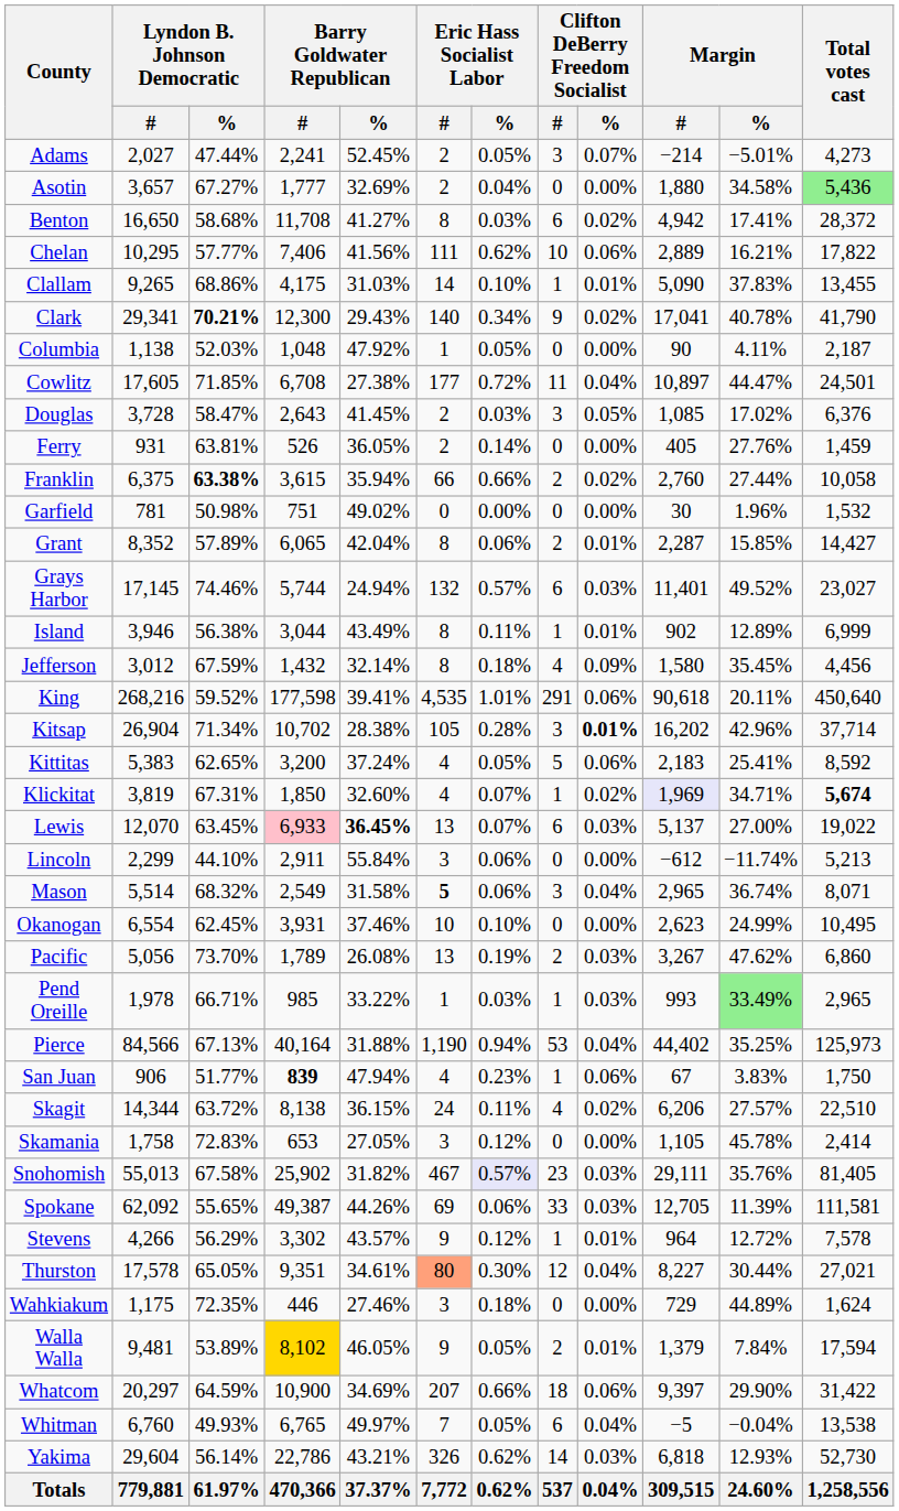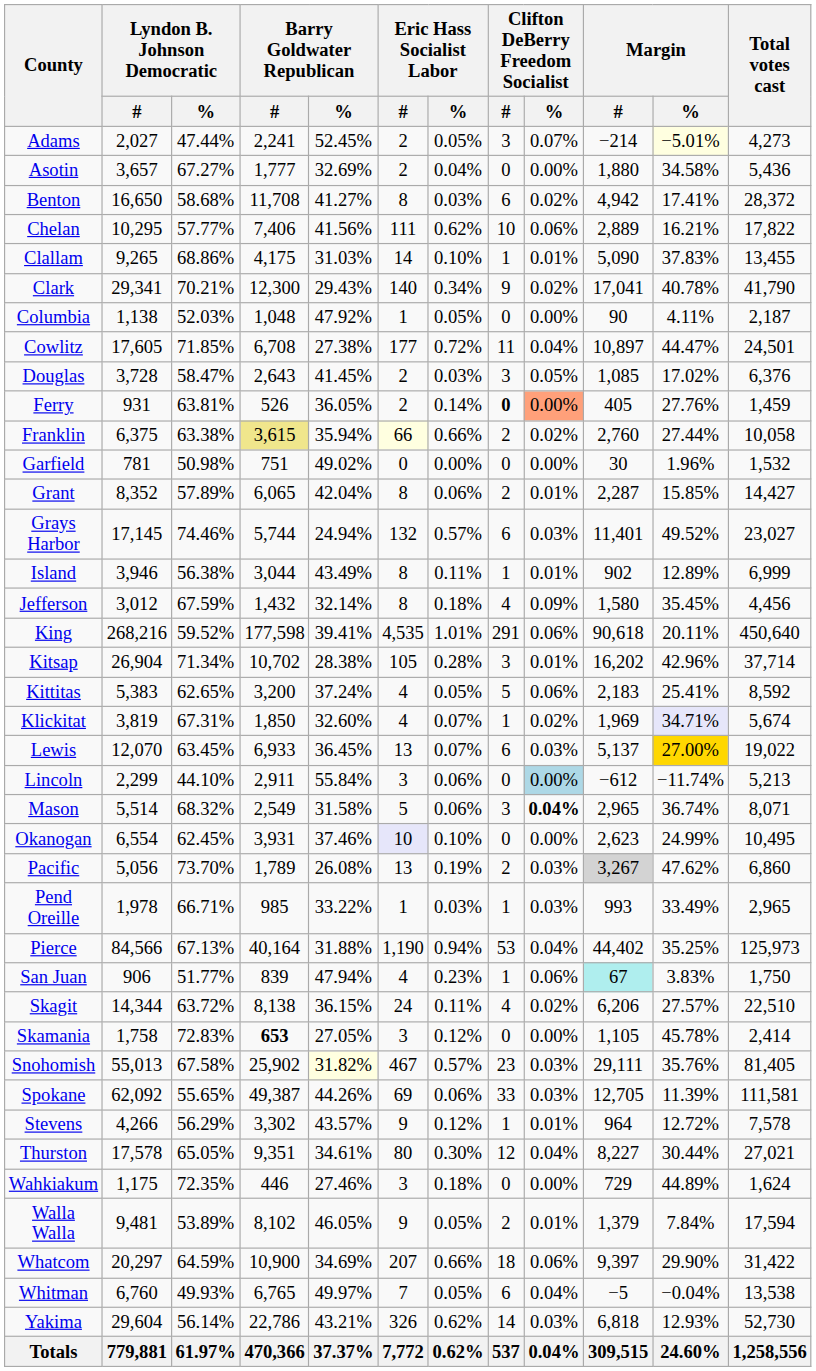Adams | Margin / %: no background -> lightyellow background
Asotin | Total votes cast: lightgreen background -> no background
Clark | Lyndon B. Johnson Democratic / %: bold -> normal
Ferry | Clifton DeBerry Freedom Socialist / #: normal -> bold
Ferry | Clifton DeBerry Freedom Socialist / %: no background -> lightsalmon background
Franklin | Lyndon B. Johnson Democratic / %: bold -> normal
Franklin | Barry Goldwater Republican / #: no background -> khaki background
Franklin | Eric Hass Socialist Labor / #: no background -> lightyellow background
Kitsap | Clifton DeBerry Freedom Socialist / %: bold -> normal
Klickitat | Margin / #: lavender background -> no background
Klickitat | Margin / %: no background -> lavender background
Klickitat | Total votes cast: bold -> normal
Lewis | Barry Goldwater Republican / #: pink background -> no background
Lewis | Barry Goldwater Republican / %: bold -> normal
Lewis | Margin / %: no background -> gold background
Lincoln | Clifton DeBerry Freedom Socialist / %: no background -> lightblue background
Mason | Eric Hass Socialist Labor / #: bold -> normal
Mason | Clifton DeBerry Freedom Socialist / %: normal -> bold
Okanogan | Eric Hass Socialist Labor / #: no background -> lavender background
Pacific | Margin / #: no background -> lightgrey background
Pend Oreille | Margin / %: lightgreen background -> no background
San Juan | Barry Goldwater Republican / #: bold -> normal
San Juan | Margin / #: no background -> paleturquoise background
Skamania | Barry Goldwater Republican / #: normal -> bold
Snohomish | Barry Goldwater Republican / %: no background -> lightyellow background
Snohomish | Eric Hass Socialist Labor / %: lavender background -> no background
Thurston | Eric Hass Socialist Labor / #: lightsalmon background -> no background
Walla Walla | Barry Goldwater Republican / #: gold background -> no background
